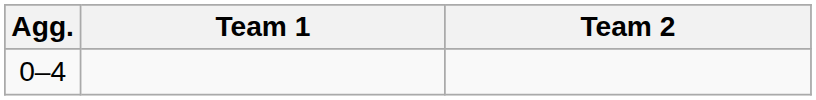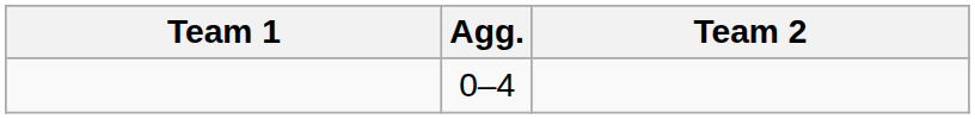columns swapped: Team 1 <-> Agg.
